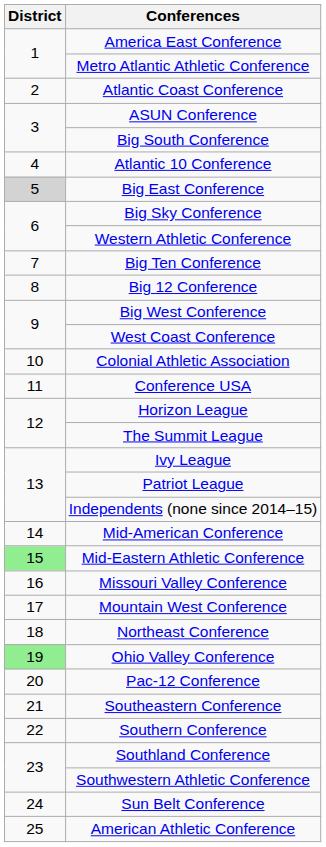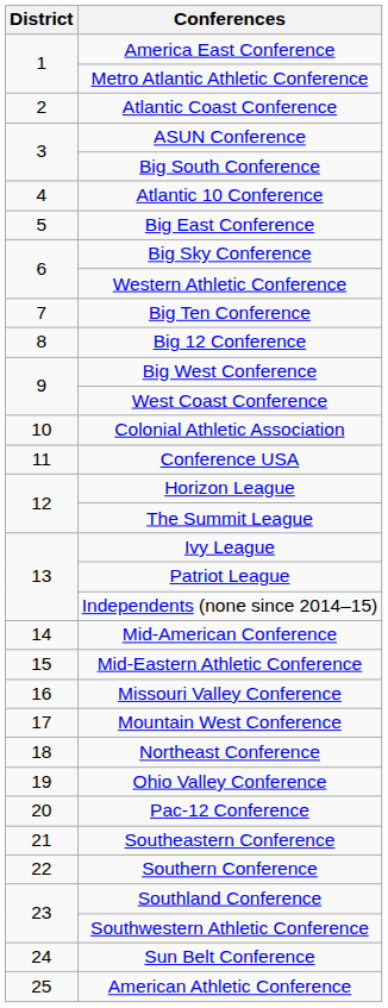Big East Conference | District: lightgrey background -> no background
Mid-Eastern Athletic Conference | District: lightgreen background -> no background
Ohio Valley Conference | District: lightgreen background -> no background
